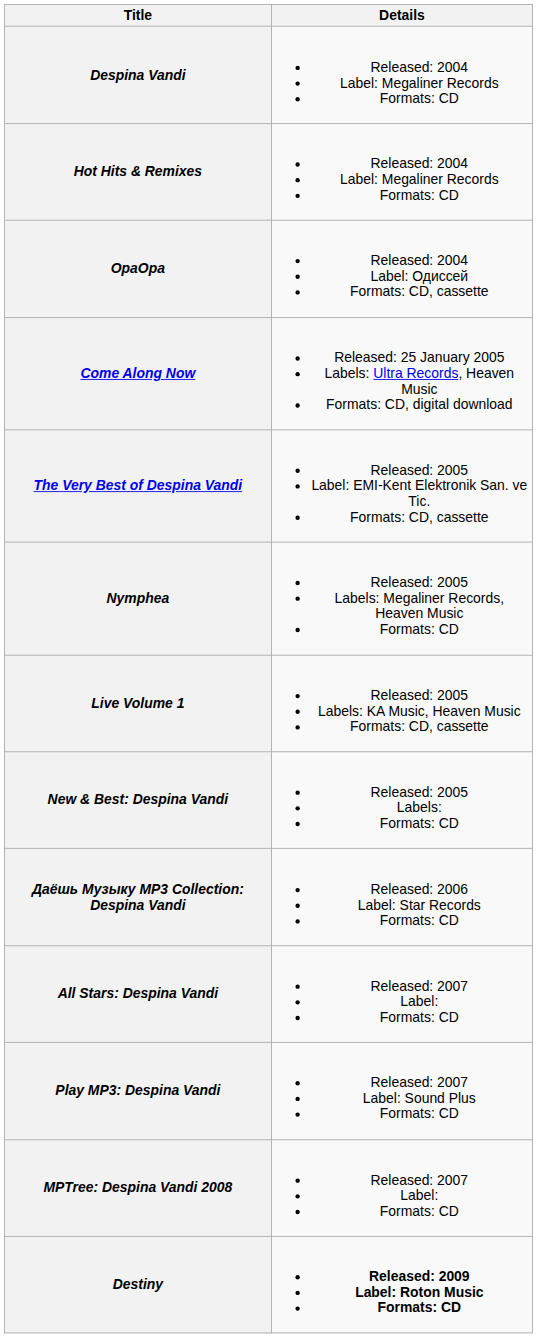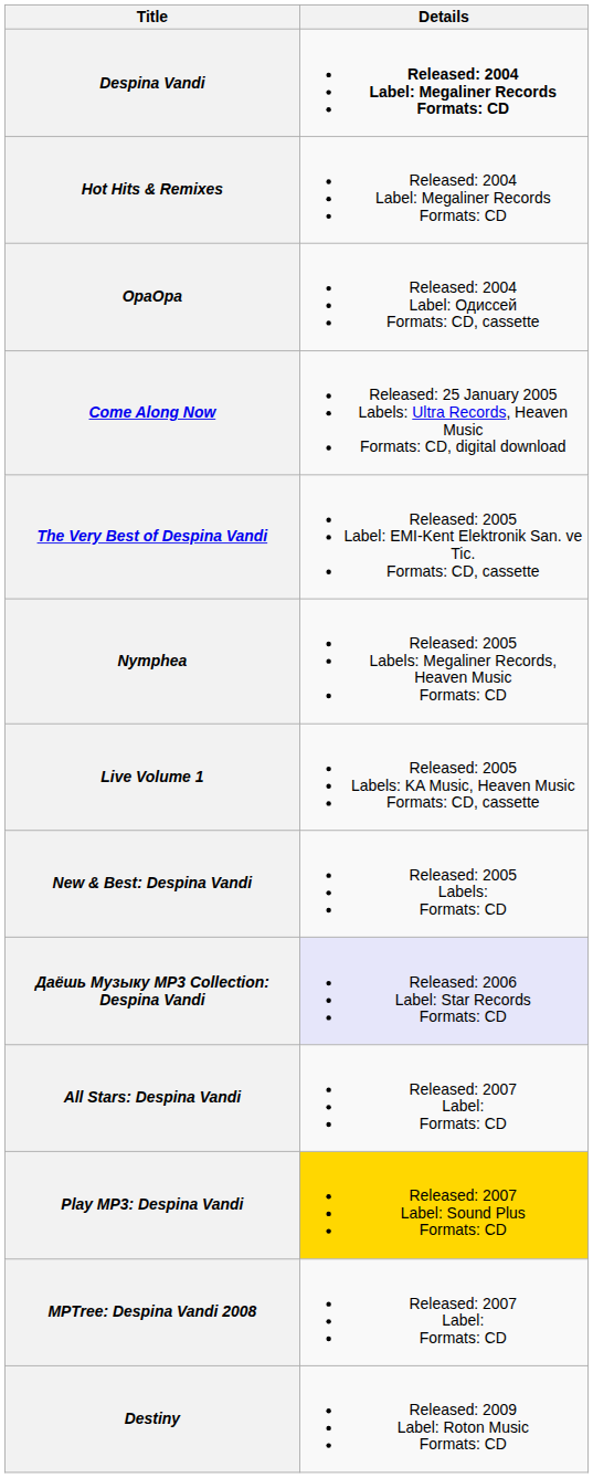Despina Vandi | Details: normal -> bold
Даёшь Музыку MP3 Collection: Despina Vandi | Details: no background -> lavender background
Play MP3: Despina Vandi | Details: no background -> gold background
Destiny | Details: bold -> normal
